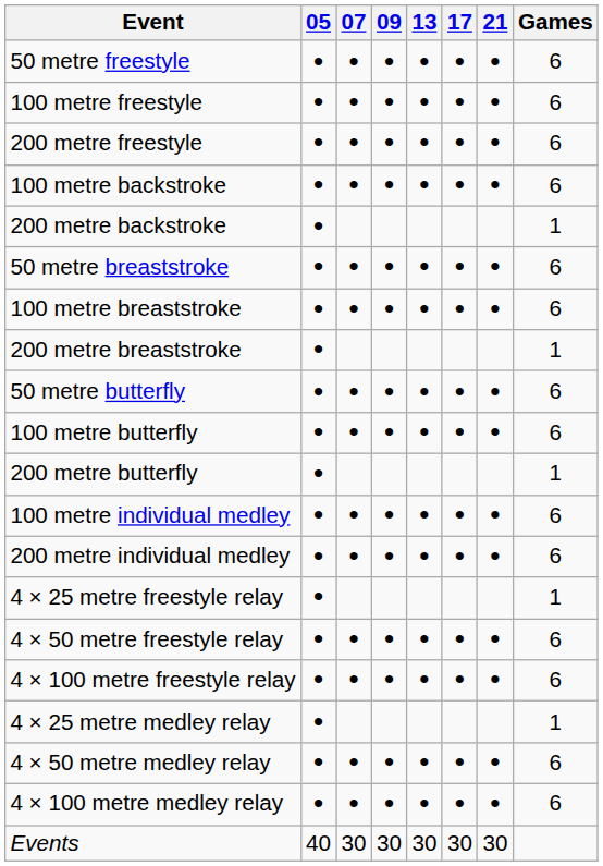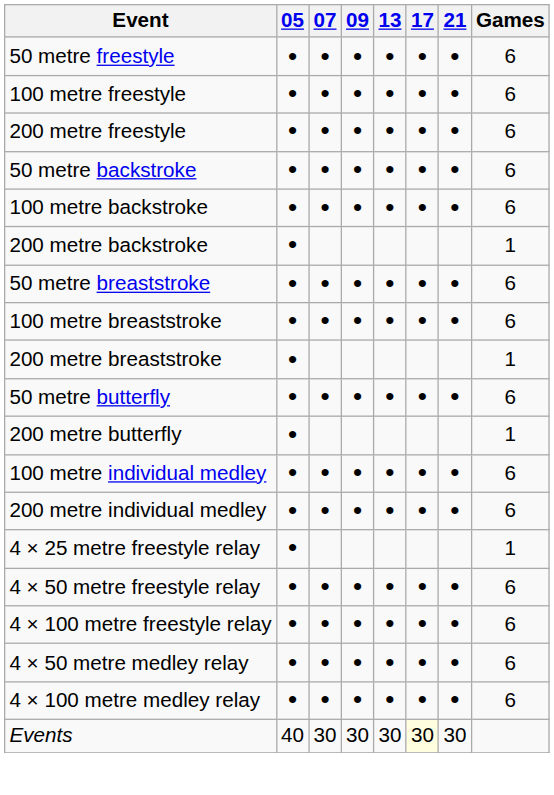+ row: 50 metre backstroke | • | • | • | • | • | • | 6
- row: 100 metre butterfly | • | • | • | • | • | • | 6
- row: 4 × 25 metre medley relay | • | 1
Events | 17: no background -> lightyellow background
